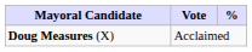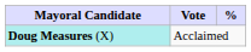Doug Measures (X) | Mayoral Candidate: no background -> paleturquoise background
